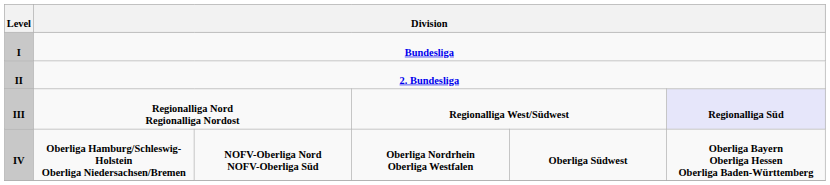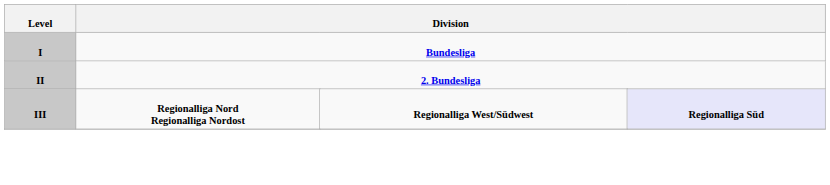- row: IV | Oberliga Hamburg/Schleswig-Holstein Oberliga Niedersachsen/Bremen | NOFV-Oberliga Nord NOFV-Oberliga Süd | Oberliga Nordrhein Oberliga Westfalen | Oberliga Südwest | Oberliga Bayern Oberliga Hessen Oberliga Baden-Württemberg
